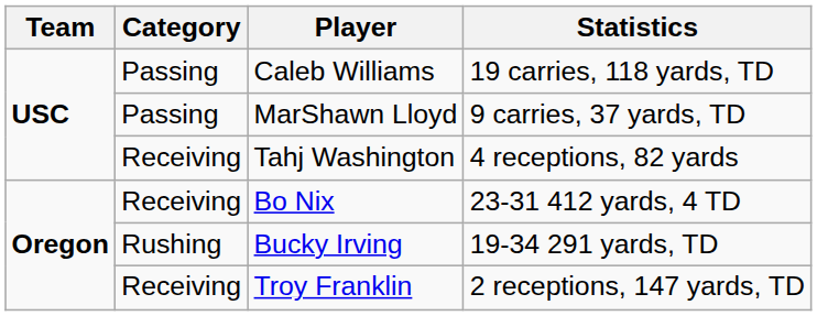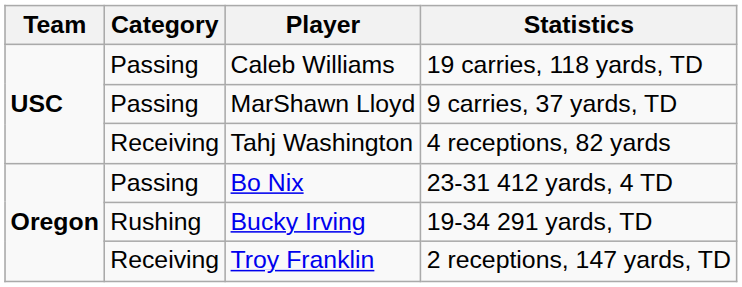Bo Nix | Category: Receiving -> Passing
